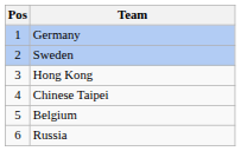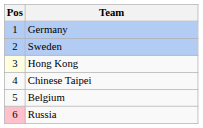Hong Kong | Pos: no background -> lightyellow background
Russia | Pos: no background -> pink background
